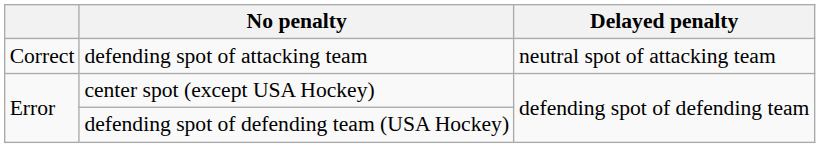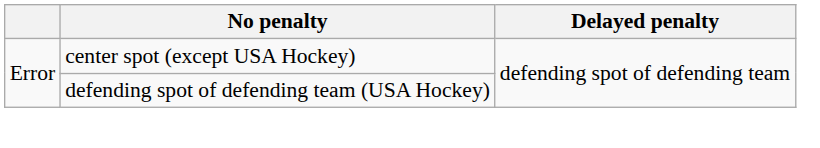- row: Correct | defending spot of attacking team | neutral spot of attacking team
